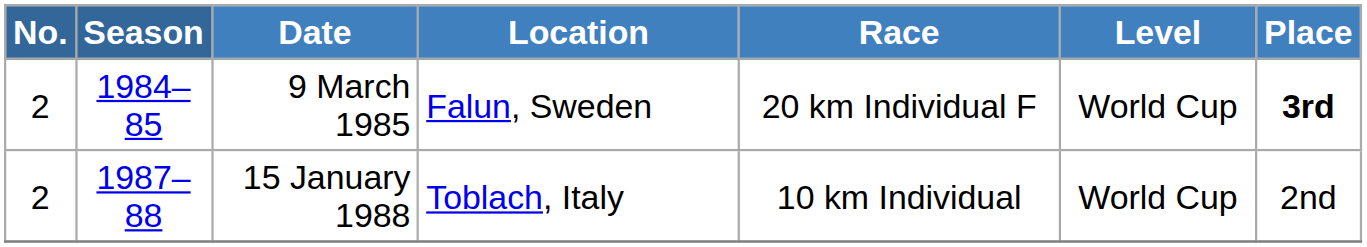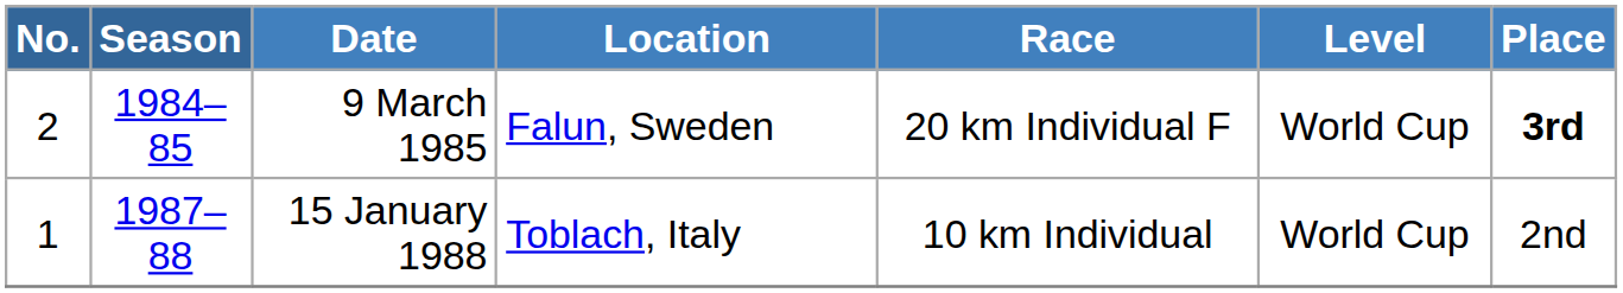15 January 1988 | No.: 2 -> 1
